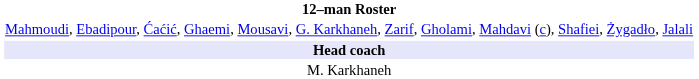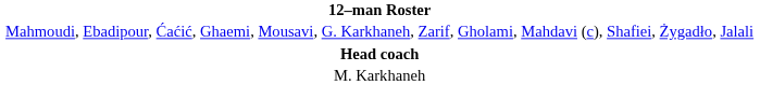row 3 | column 1: lavender background -> no background
